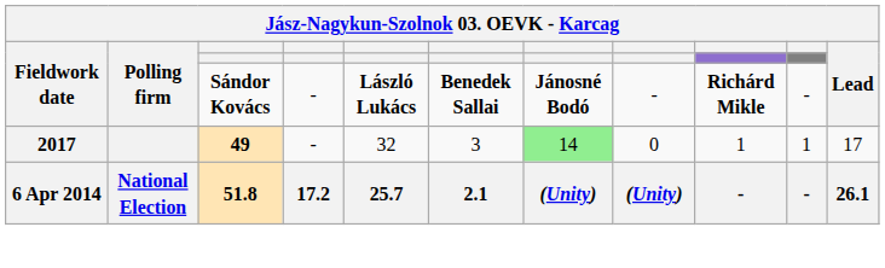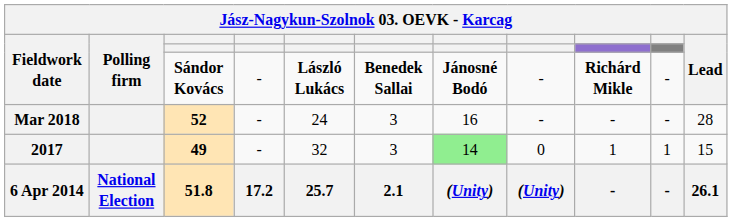+ row: Mar 2018 | 52 | - | 24 | 3 | 16 | - | - | - | 28
2017 | Lead: 17 -> 15
